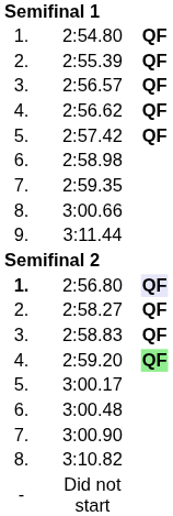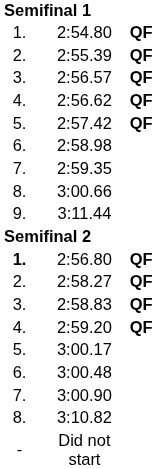2:56.80 | column 3: lavender background -> no background
2:59.20 | column 3: lightgreen background -> no background
